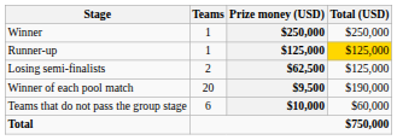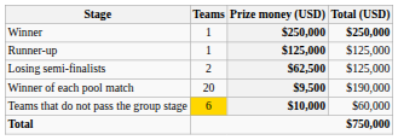Winner | Total (USD): normal -> bold
Runner-up | Total (USD): gold background -> no background
Teams that do not pass the group stage | Teams: no background -> gold background
